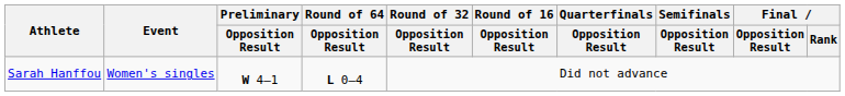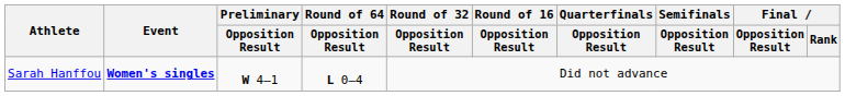Sarah Hanffou | Event: normal -> bold
